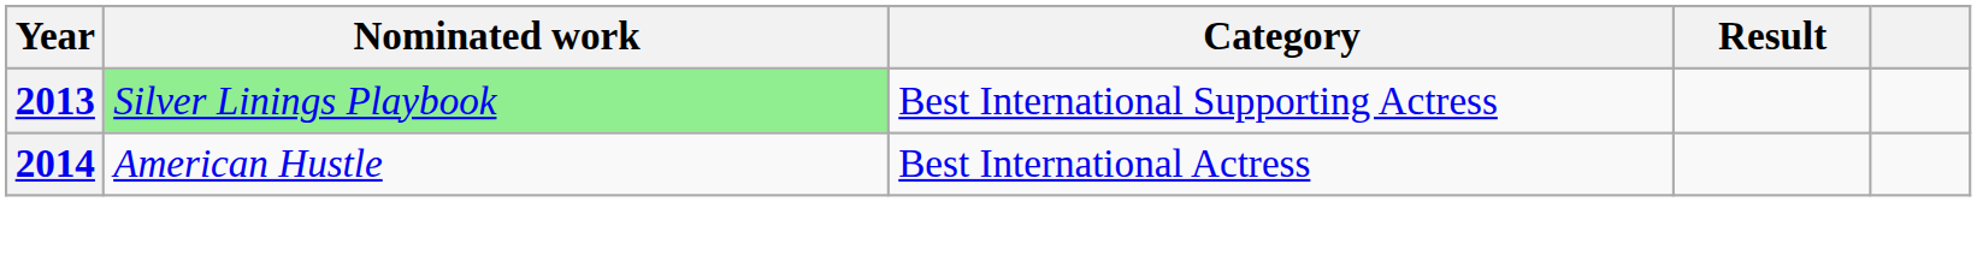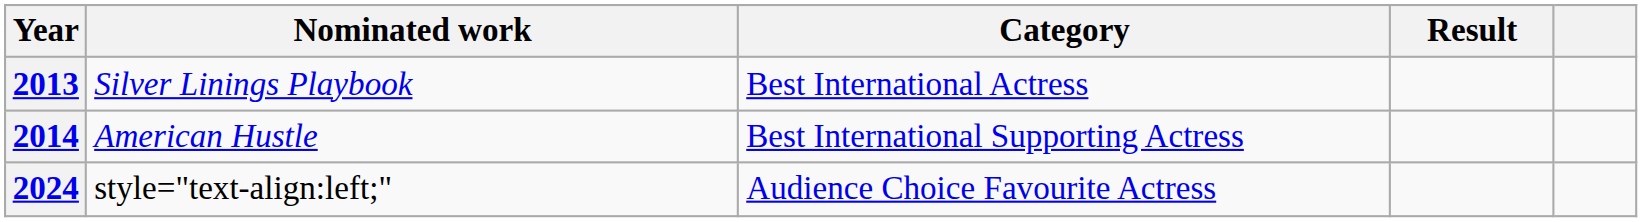2013 | Nominated work: lightgreen background -> no background
2013 | Category: Best International Supporting Actress -> Best International Actress
2014 | Category: Best International Actress -> Best International Supporting Actress
+ row: 2024 | style="text-align:left;" | Audience Choice Favourite Actress
